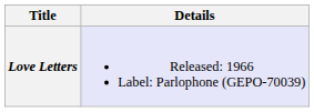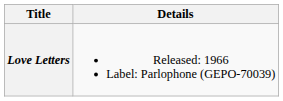Love Letters | Details: lavender background -> no background
